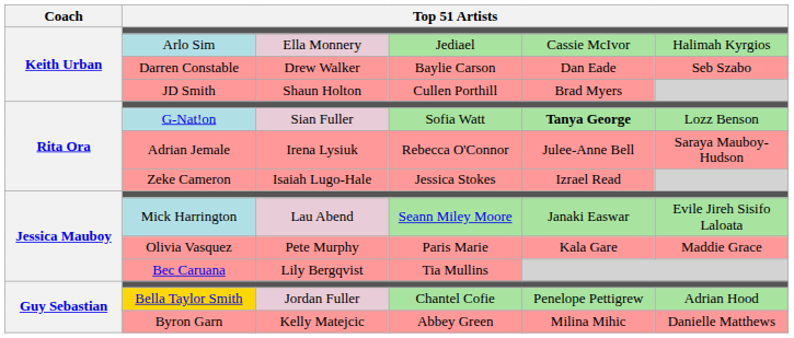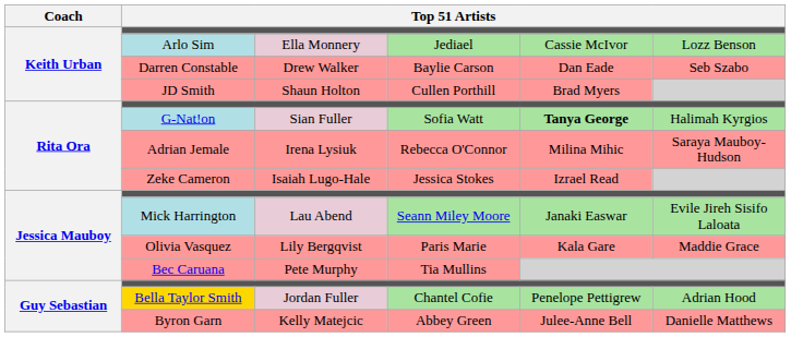Arlo Sim | column 6: Halimah Kyrgios -> Lozz Benson
G-Nat!on | column 6: Lozz Benson -> Halimah Kyrgios
Adrian Jemale | column 5: Julee-Anne Bell -> Milina Mihic
Olivia Vasquez | column 3: Pete Murphy -> Lily Bergqvist
Bec Caruana | column 3: Lily Bergqvist -> Pete Murphy
Byron Garn | column 5: Milina Mihic -> Julee-Anne Bell
